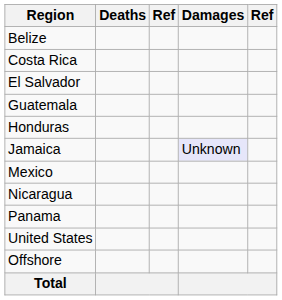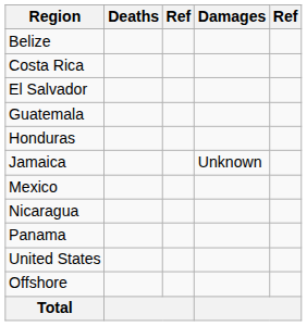Jamaica | Damages: lavender background -> no background
